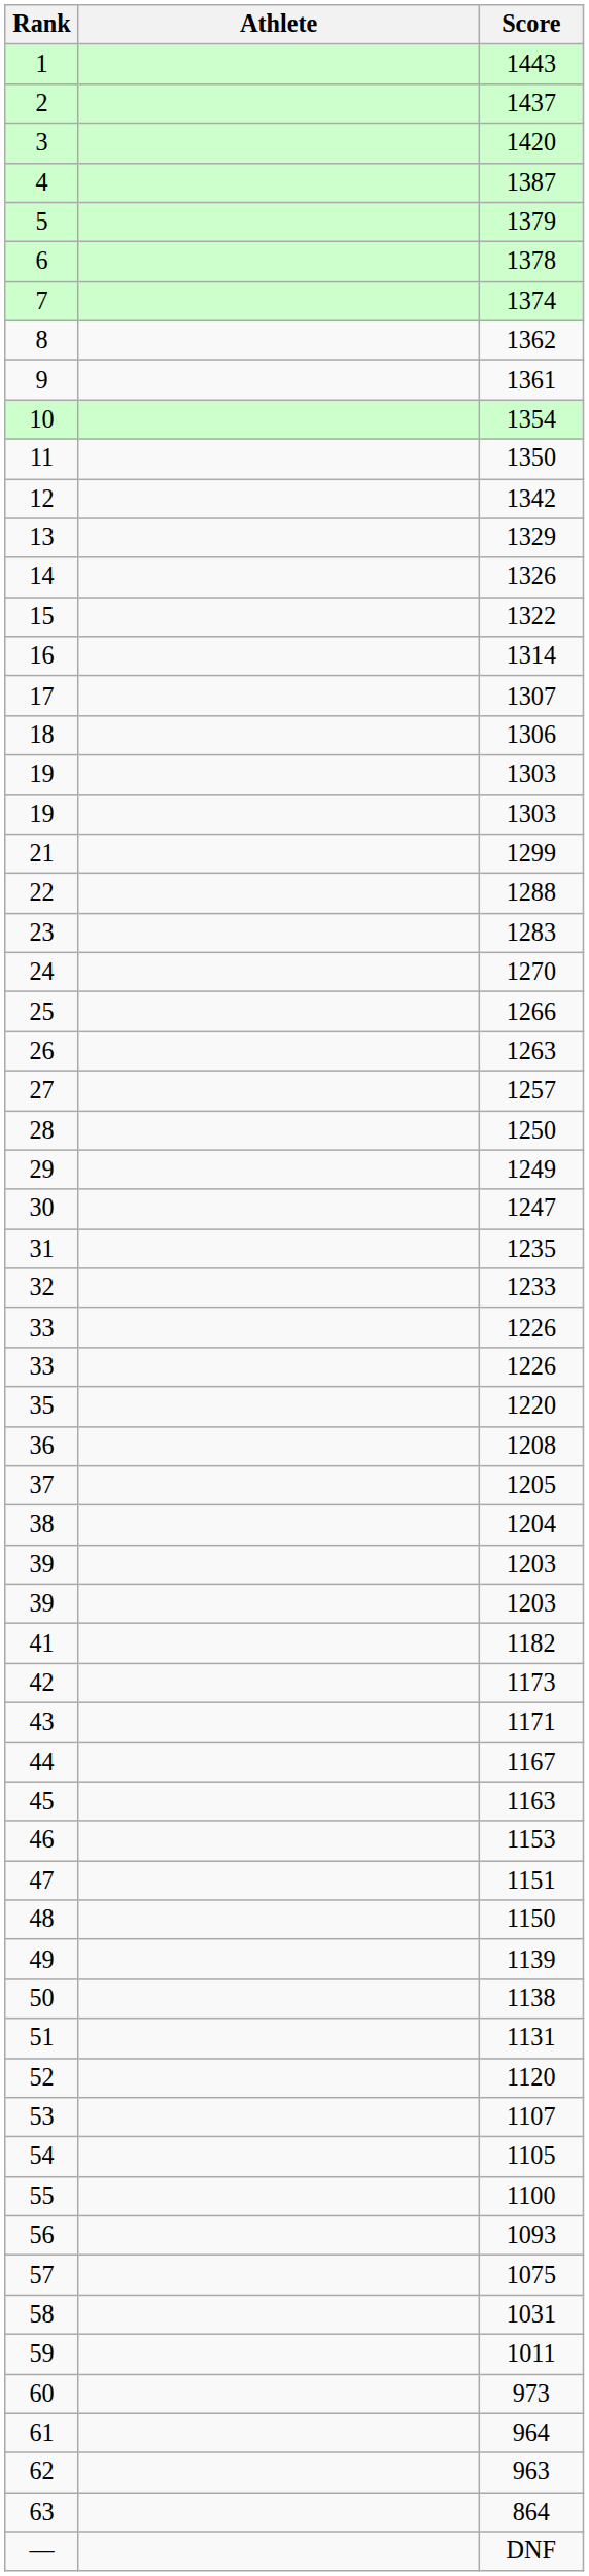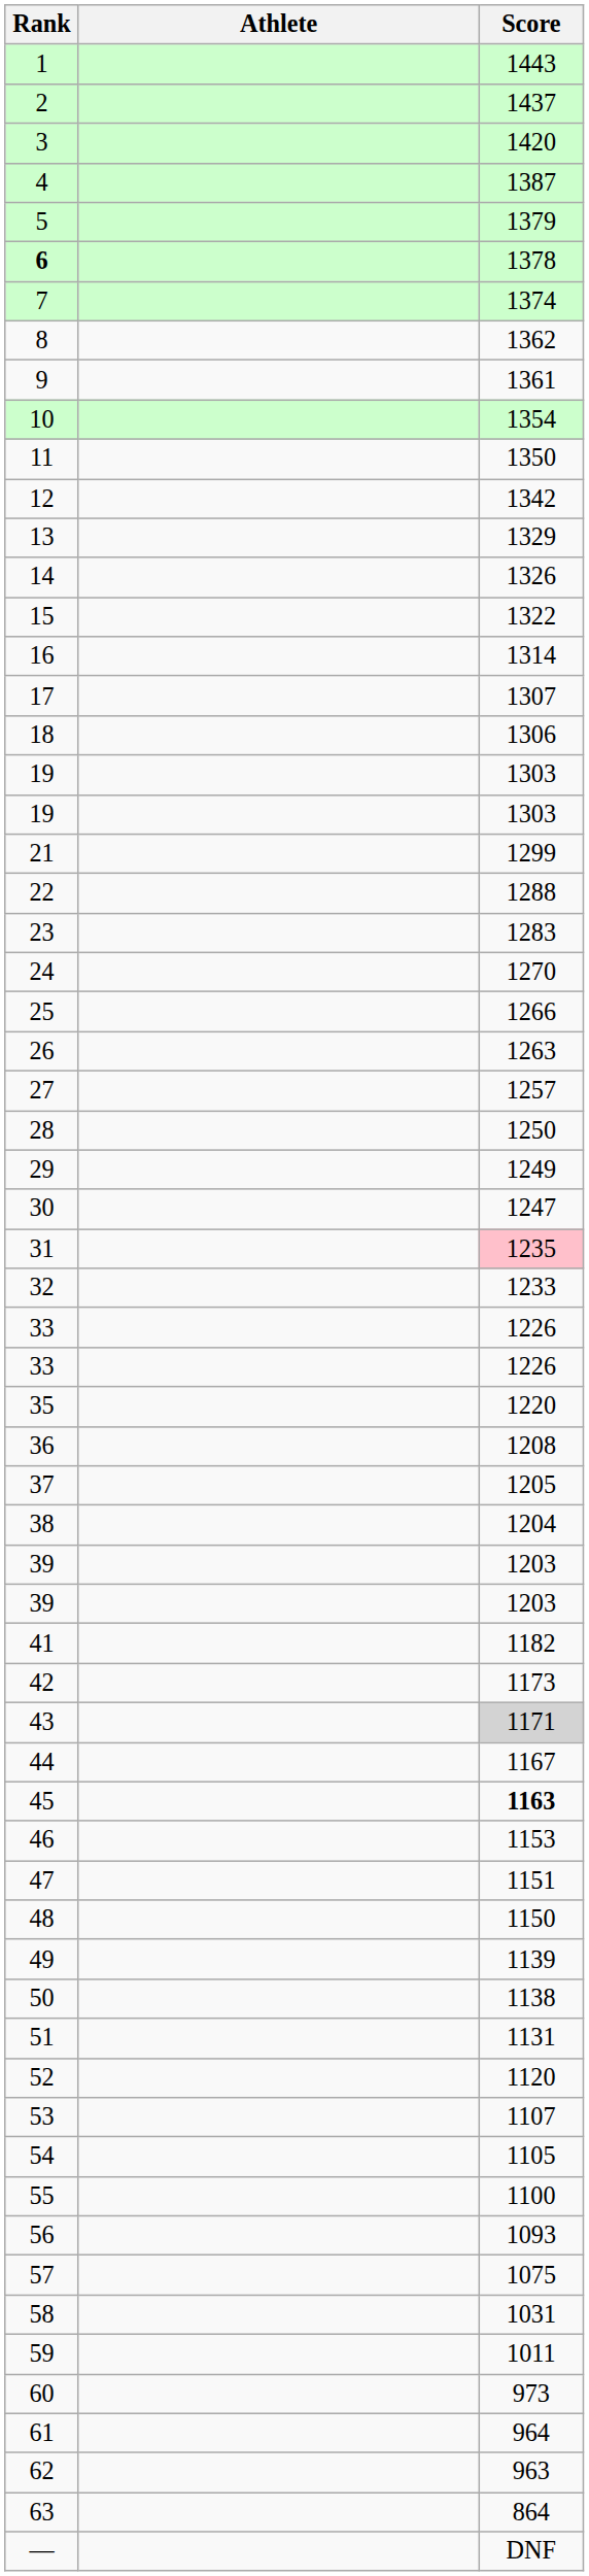6 | Rank: normal -> bold
31 | Score: no background -> pink background
43 | Score: no background -> lightgrey background
45 | Score: normal -> bold
